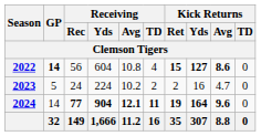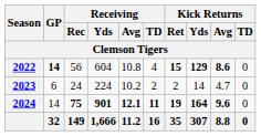2022 | Kick Returns / Yds: 127 -> 129
2023 | GP: 5 -> 6
2023 | Kick Returns / Yds: 16 -> 14
2024 | Receiving / Rec: 77 -> 75
2024 | Receiving / Yds: 904 -> 901
